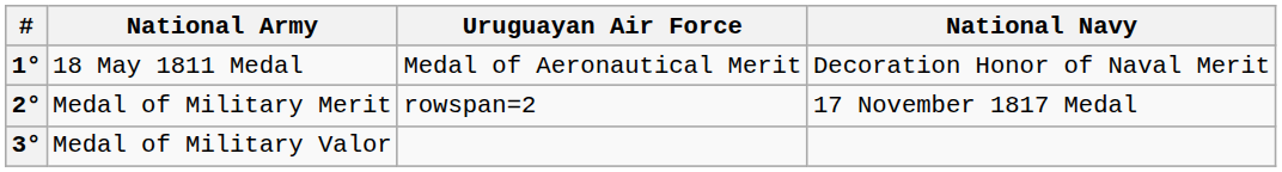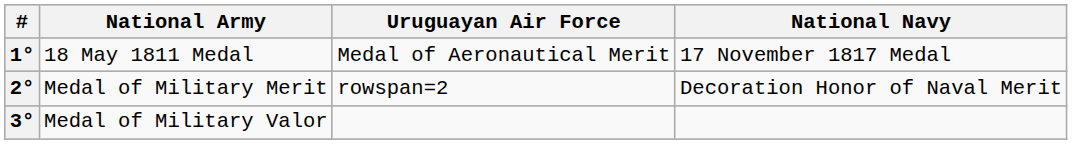1° | National Navy: Decoration Honor of Naval Merit -> 17 November 1817 Medal
2° | National Navy: 17 November 1817 Medal -> Decoration Honor of Naval Merit
